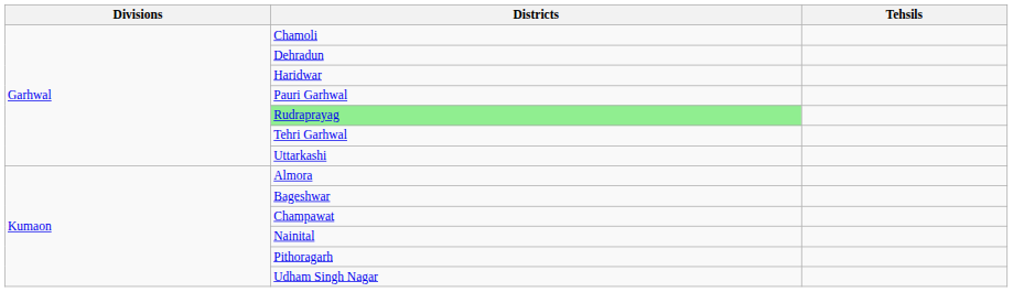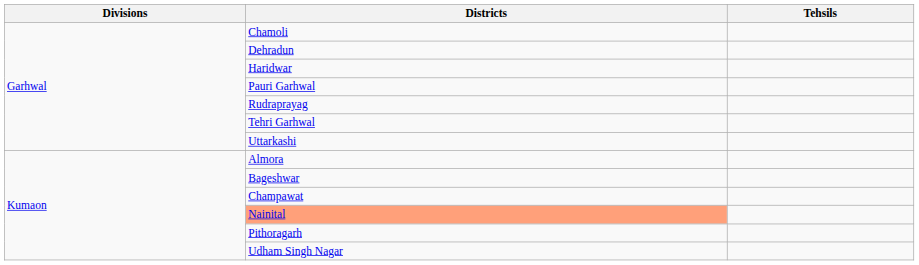Rudraprayag | Districts: lightgreen background -> no background
Nainital | Districts: no background -> lightsalmon background
